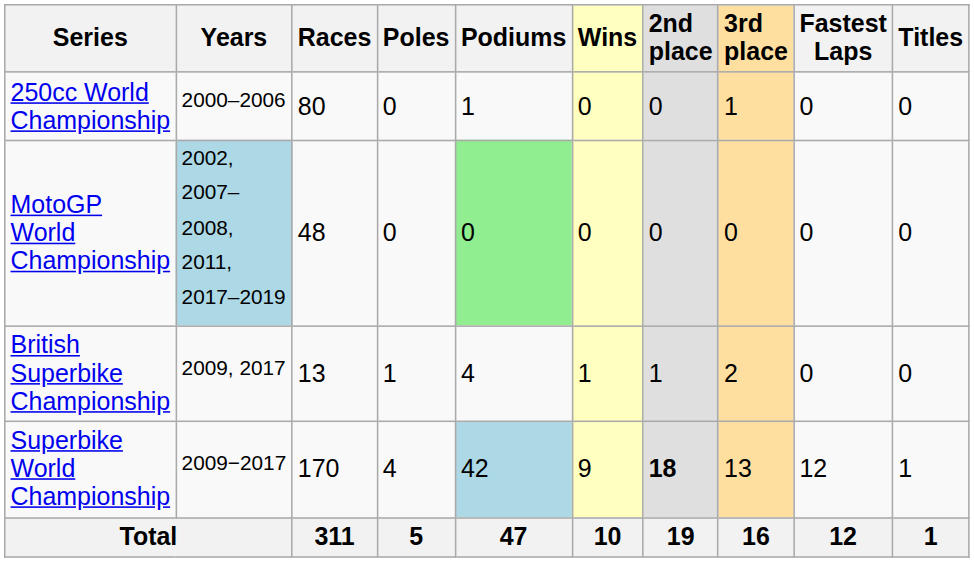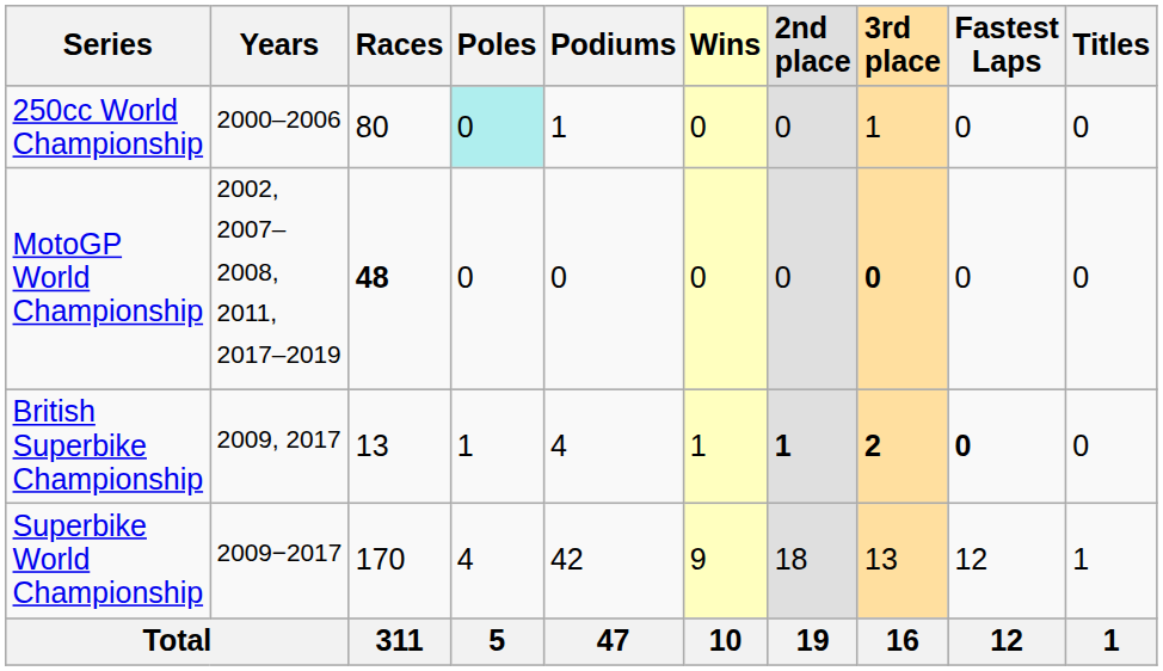250cc World Championship | Poles: no background -> paleturquoise background
MotoGP World Championship | Years: lightblue background -> no background
MotoGP World Championship | Races: normal -> bold
MotoGP World Championship | Podiums: lightgreen background -> no background
MotoGP World Championship | 3rd place: normal -> bold
British Superbike Championship | 2nd place: normal -> bold
British Superbike Championship | 3rd place: normal -> bold
British Superbike Championship | Fastest Laps: normal -> bold
Superbike World Championship | Podiums: lightblue background -> no background
Superbike World Championship | 2nd place: bold -> normal
